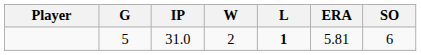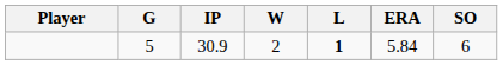row 2 | IP: 31.0 -> 30.9
row 2 | ERA: 5.81 -> 5.84
